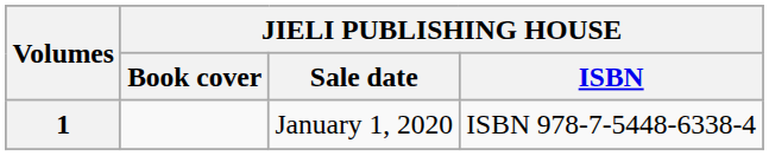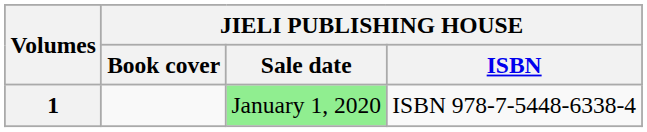1 | JIELI PUBLISHING HOUSE / Sale date: no background -> lightgreen background
